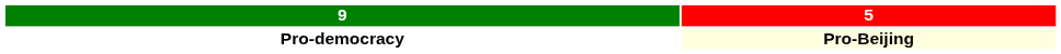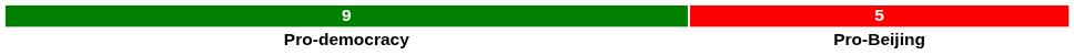Pro-democracy | 5: lightyellow background -> no background
